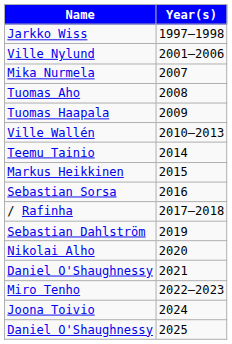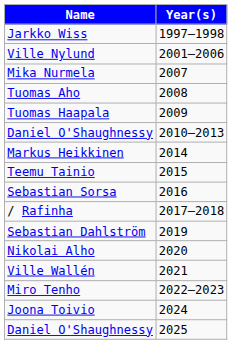row 7 | Name: Ville Wallén -> Daniel O'Shaughnessy
row 8 | Name: Teemu Tainio -> Markus Heikkinen
row 9 | Name: Markus Heikkinen -> Teemu Tainio
row 14 | Name: Daniel O'Shaughnessy -> Ville Wallén
